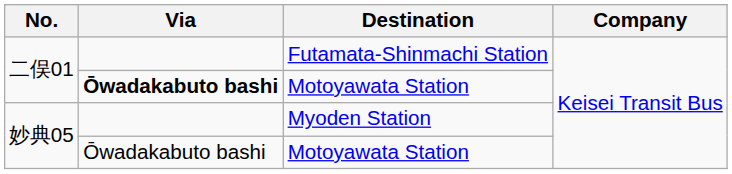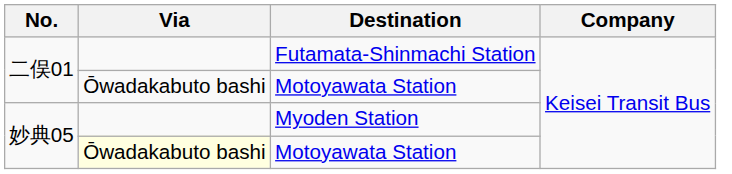二俣01 / Motoyawata Station | Via: bold -> normal
妙典05 / Motoyawata Station | Via: no background -> lightyellow background
